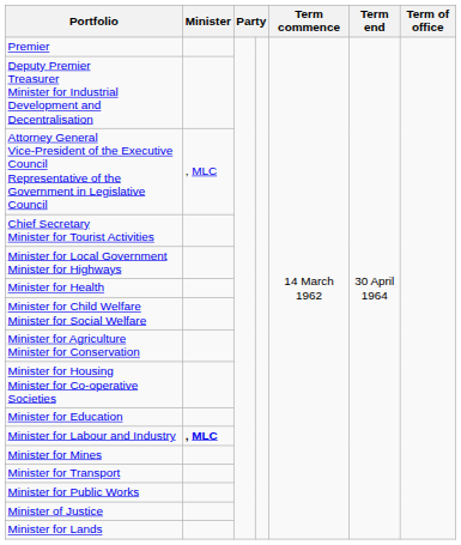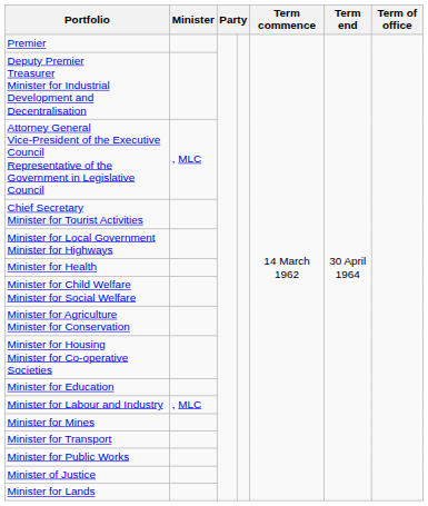Minister for Labour and Industry | Minister: bold -> normal
